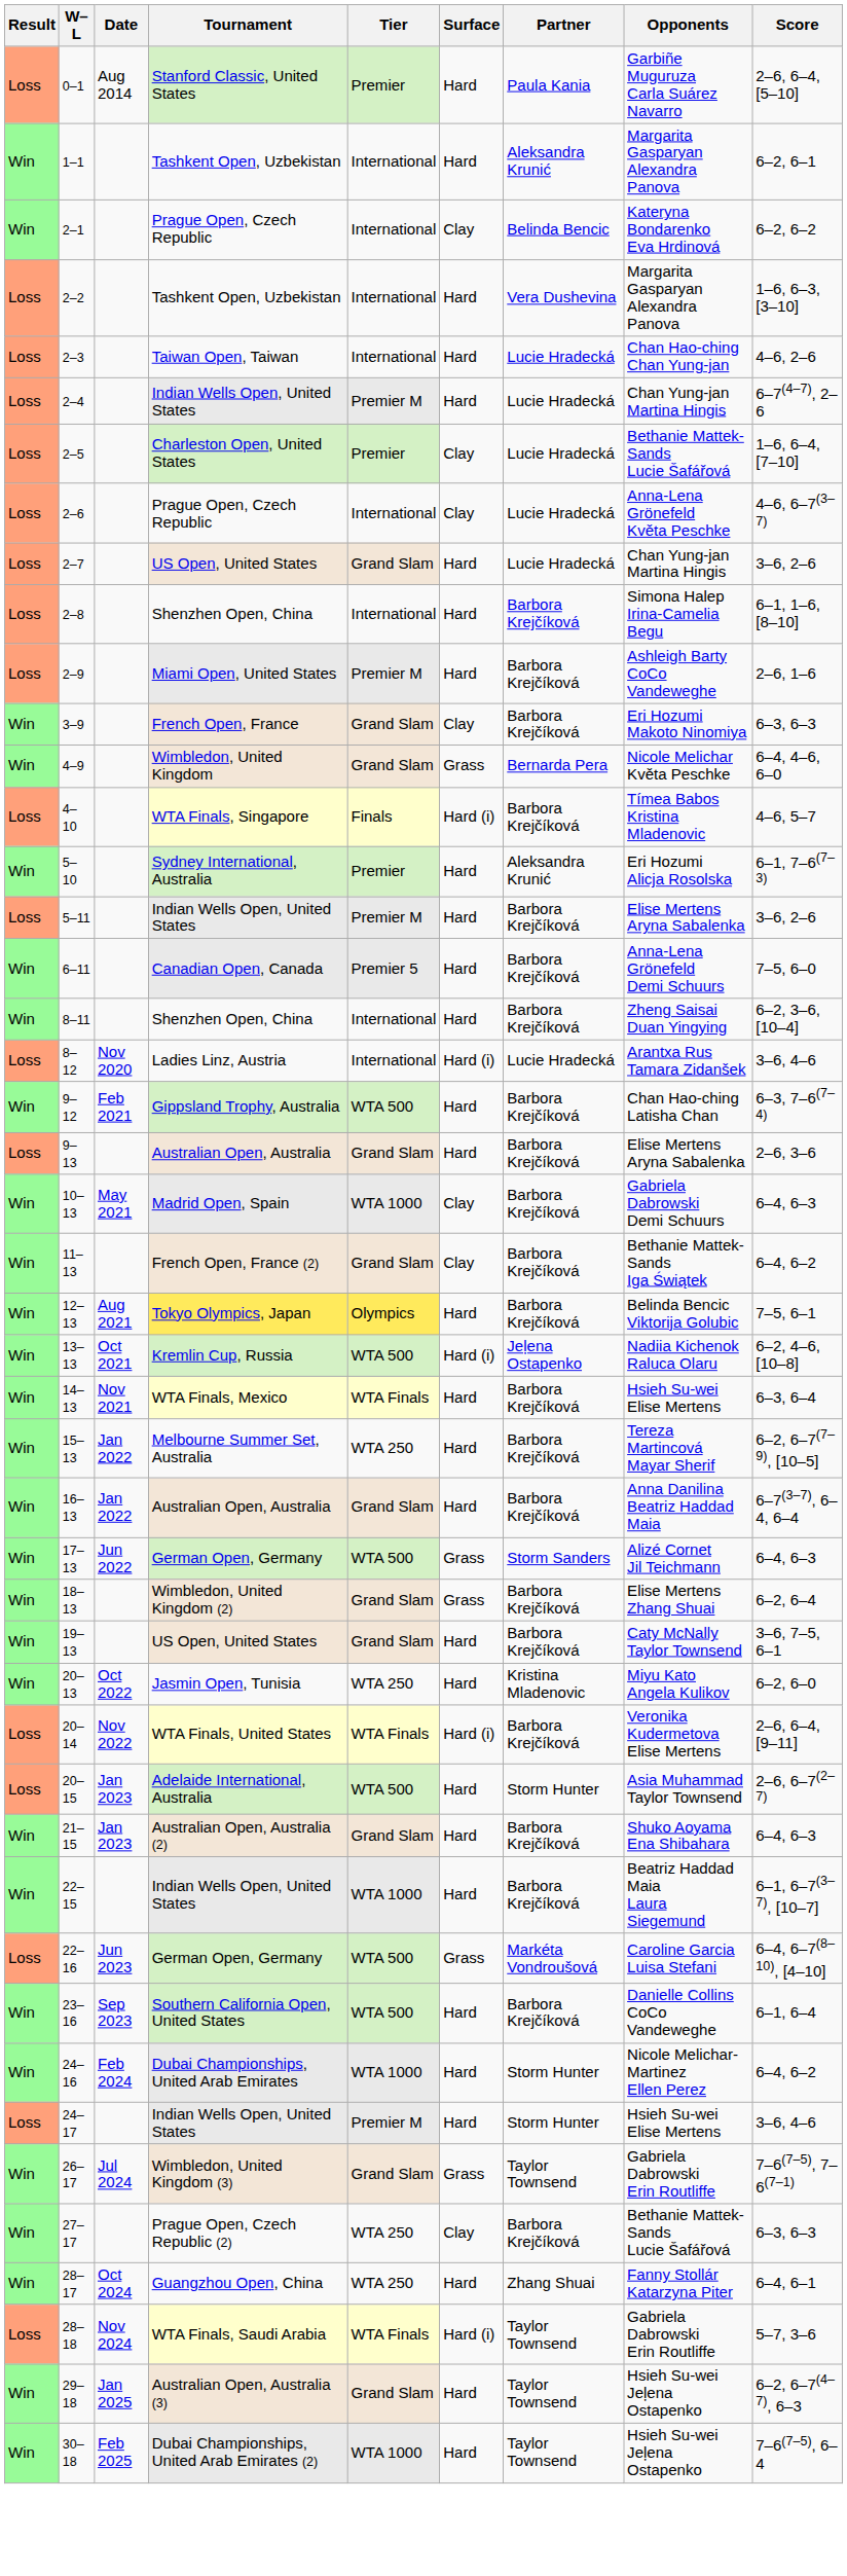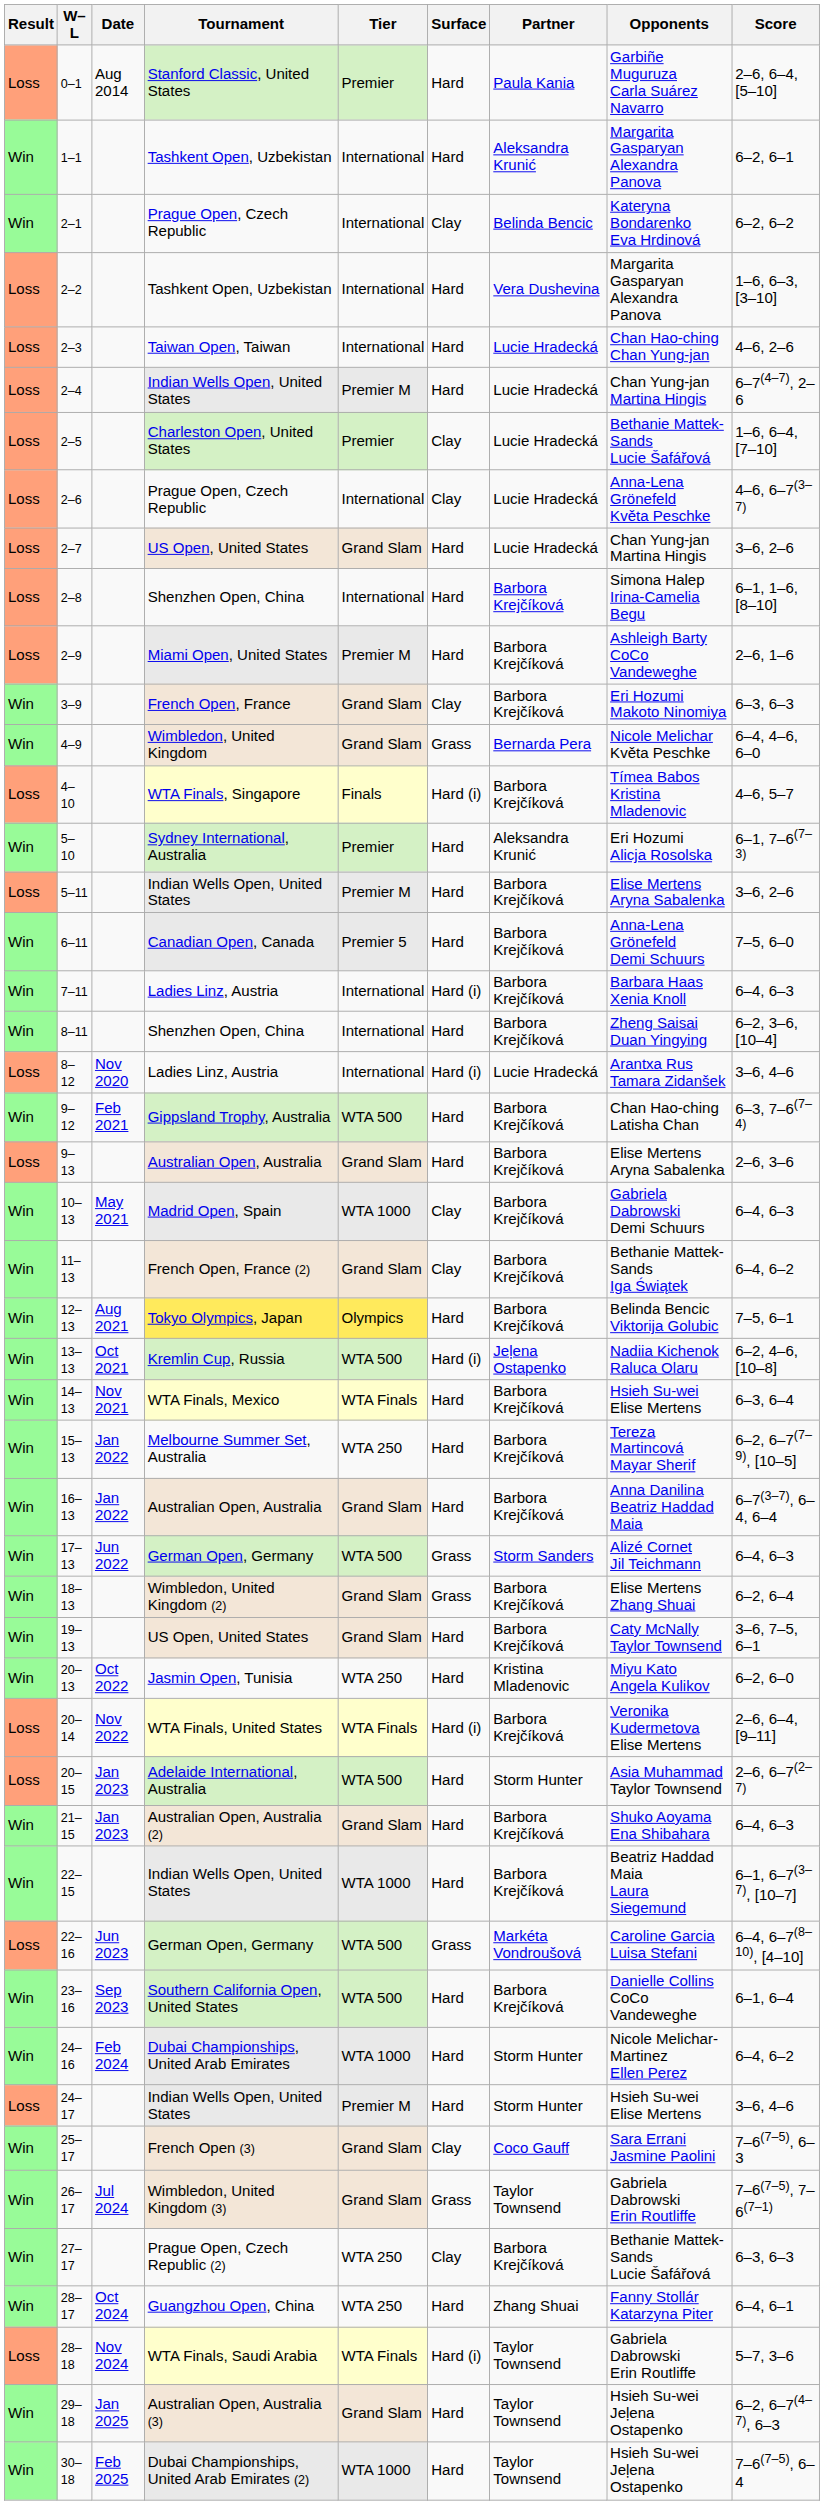+ row: Win | 7–11 | Ladies Linz, Austria | International | Hard (i) | Barbora Krejčíková | Barbara Haas Xenia Knoll | 6–4, 6–3
+ row: Win | 25–17 | French Open (3) | Grand Slam | Clay | Coco Gauff | Sara Errani Jasmine Paolini | 7–6(7–5), 6–3
